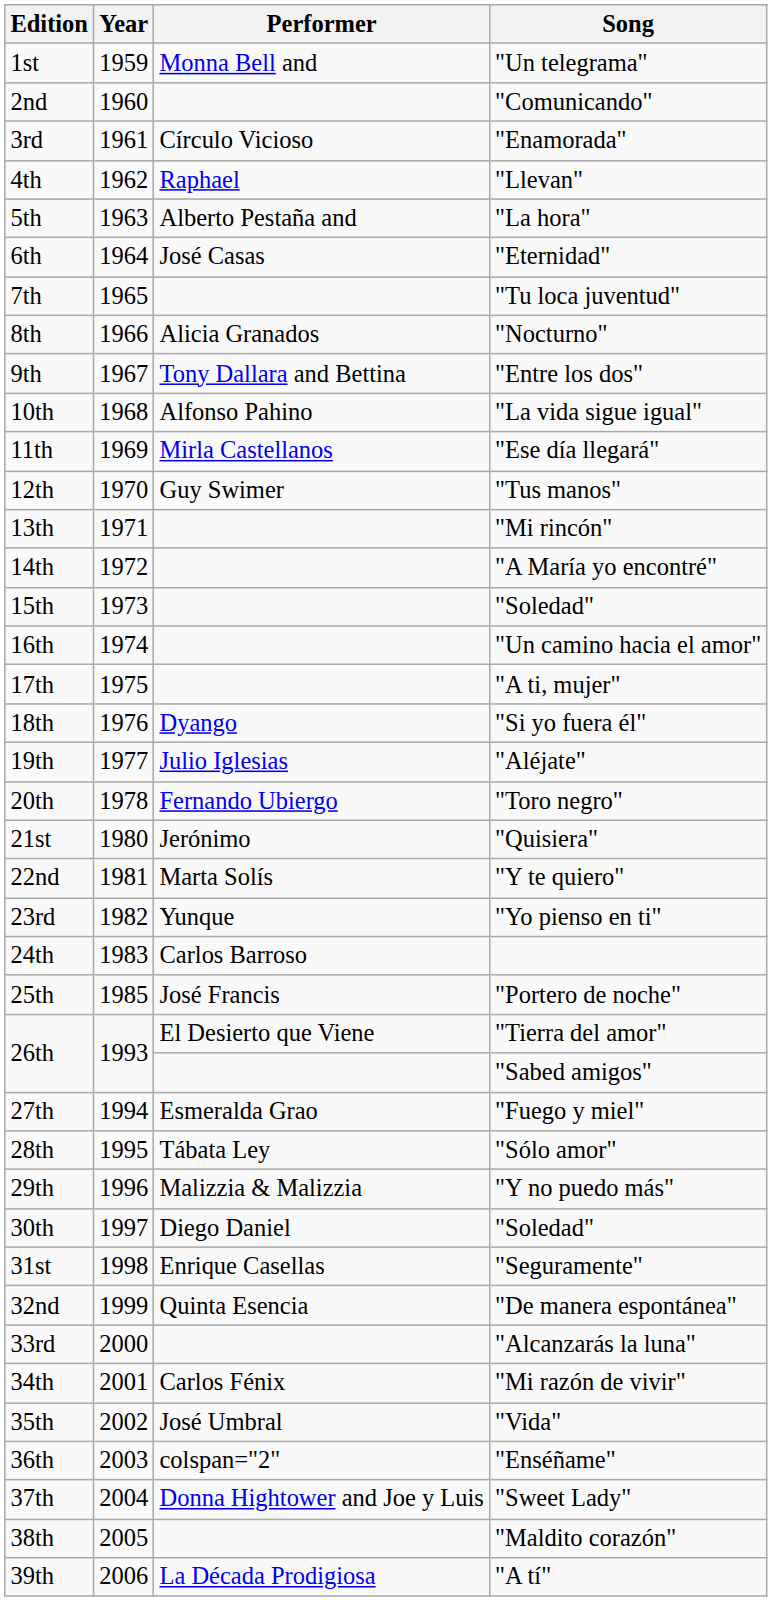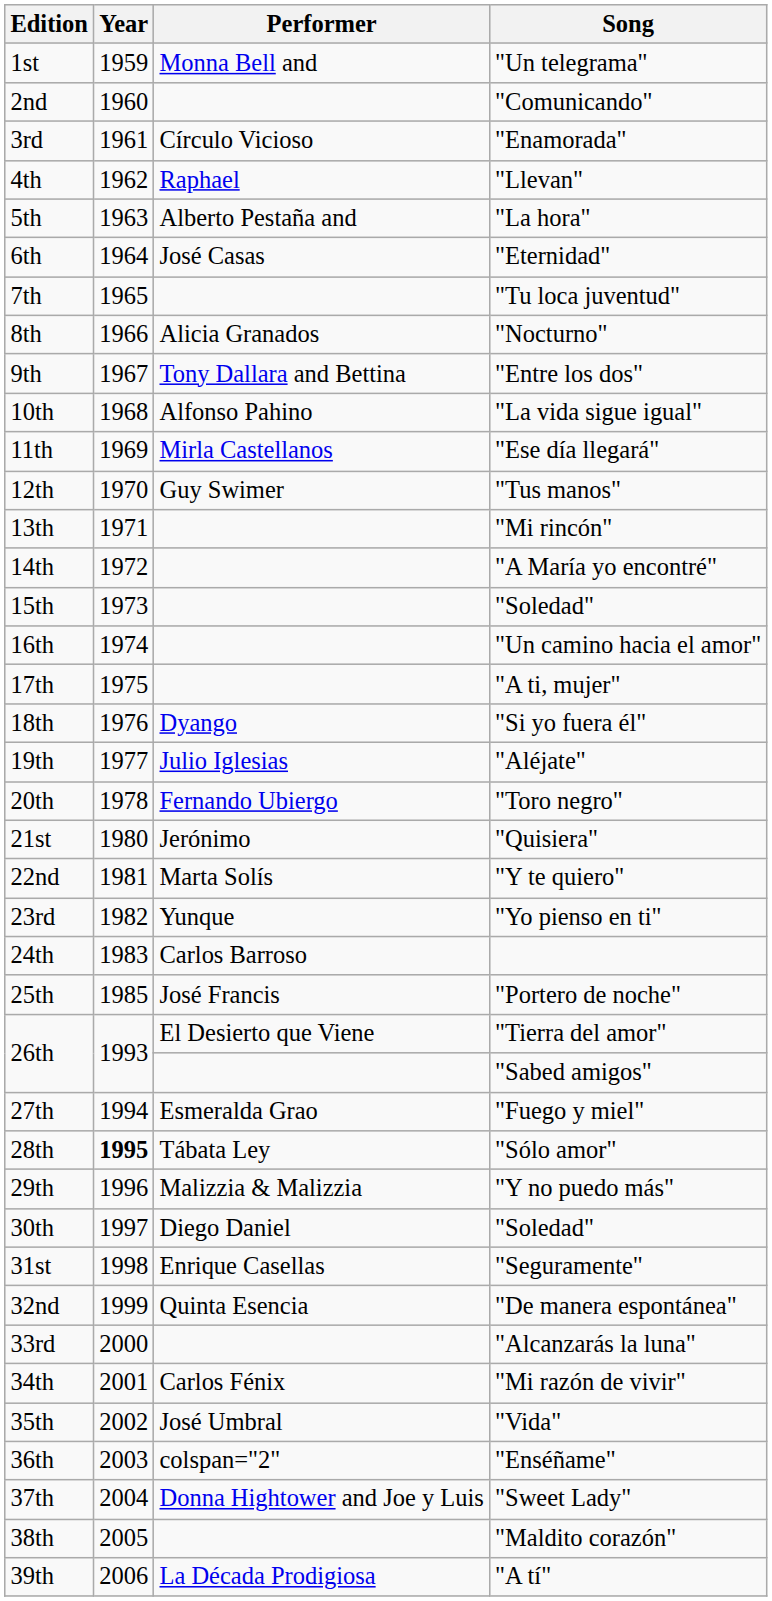28th | Year: normal -> bold
